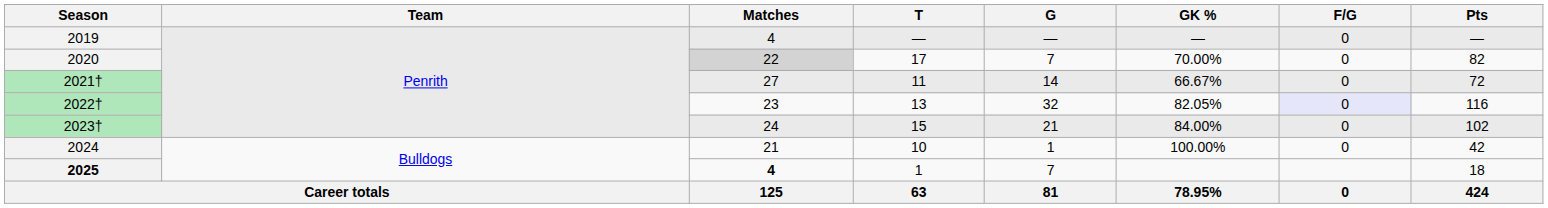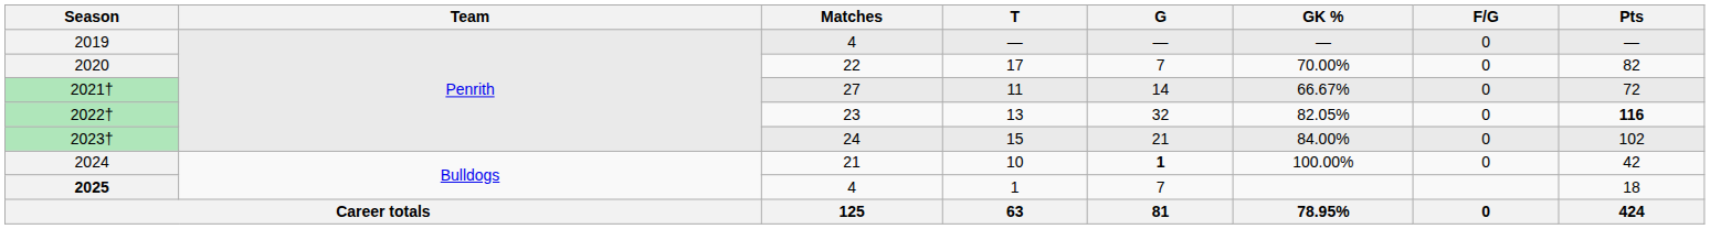2020 | Matches: lightgrey background -> no background
2022† | F/G: lavender background -> no background
2022† | Pts: normal -> bold
2024 | G: normal -> bold
2025 | Matches: bold -> normal
